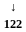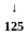row 2 | column 1: 122 -> 125
